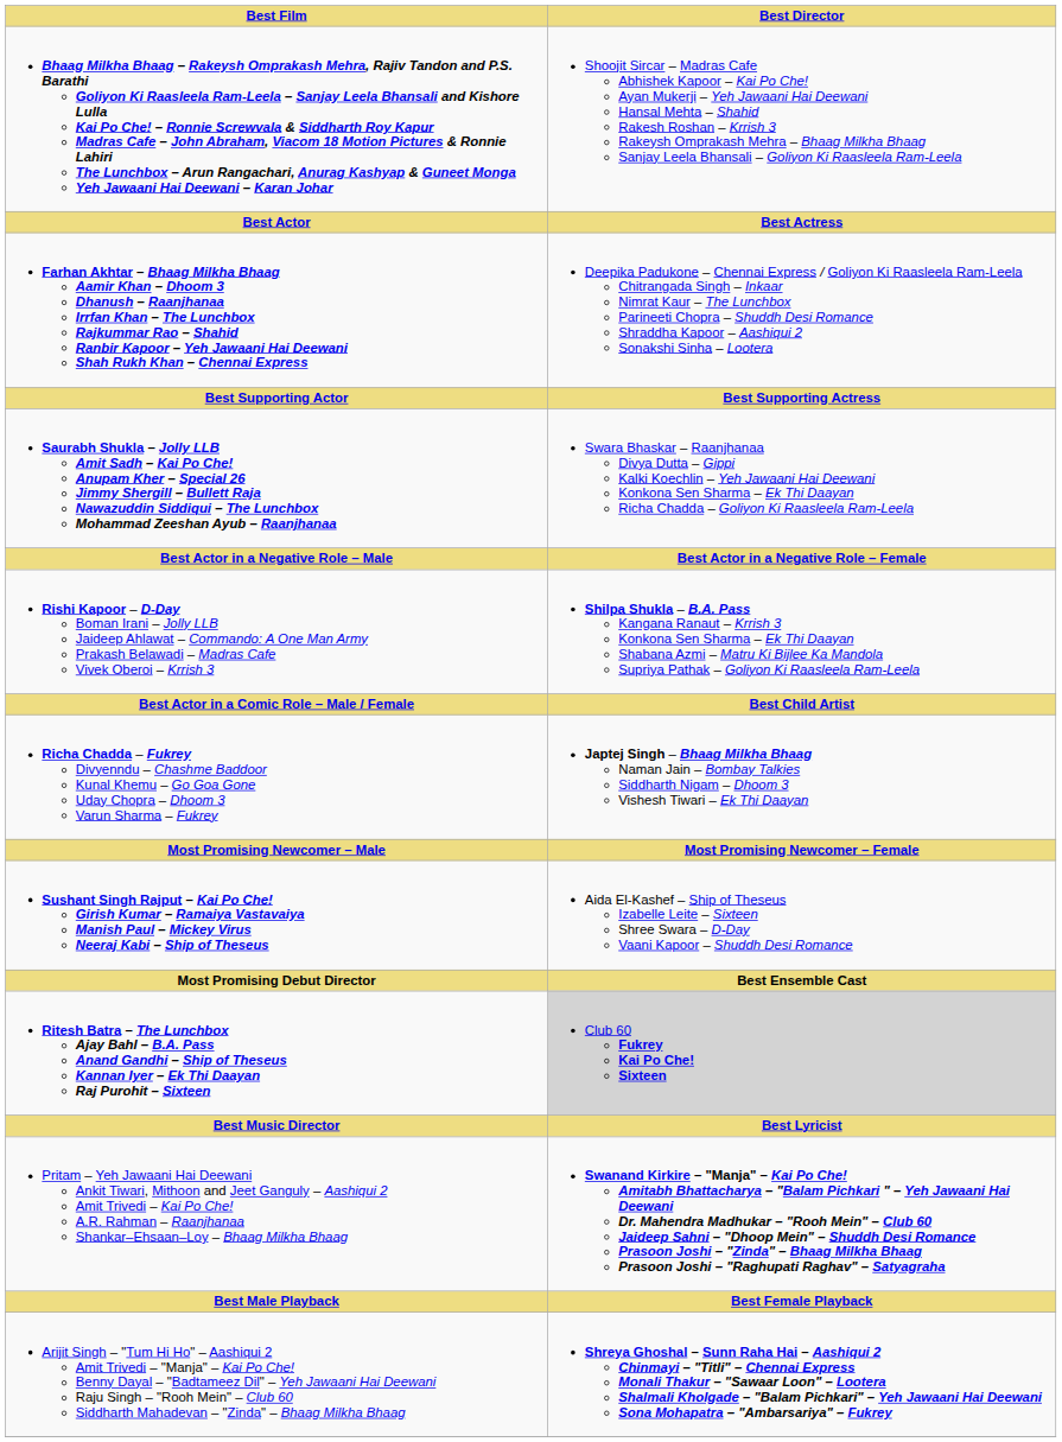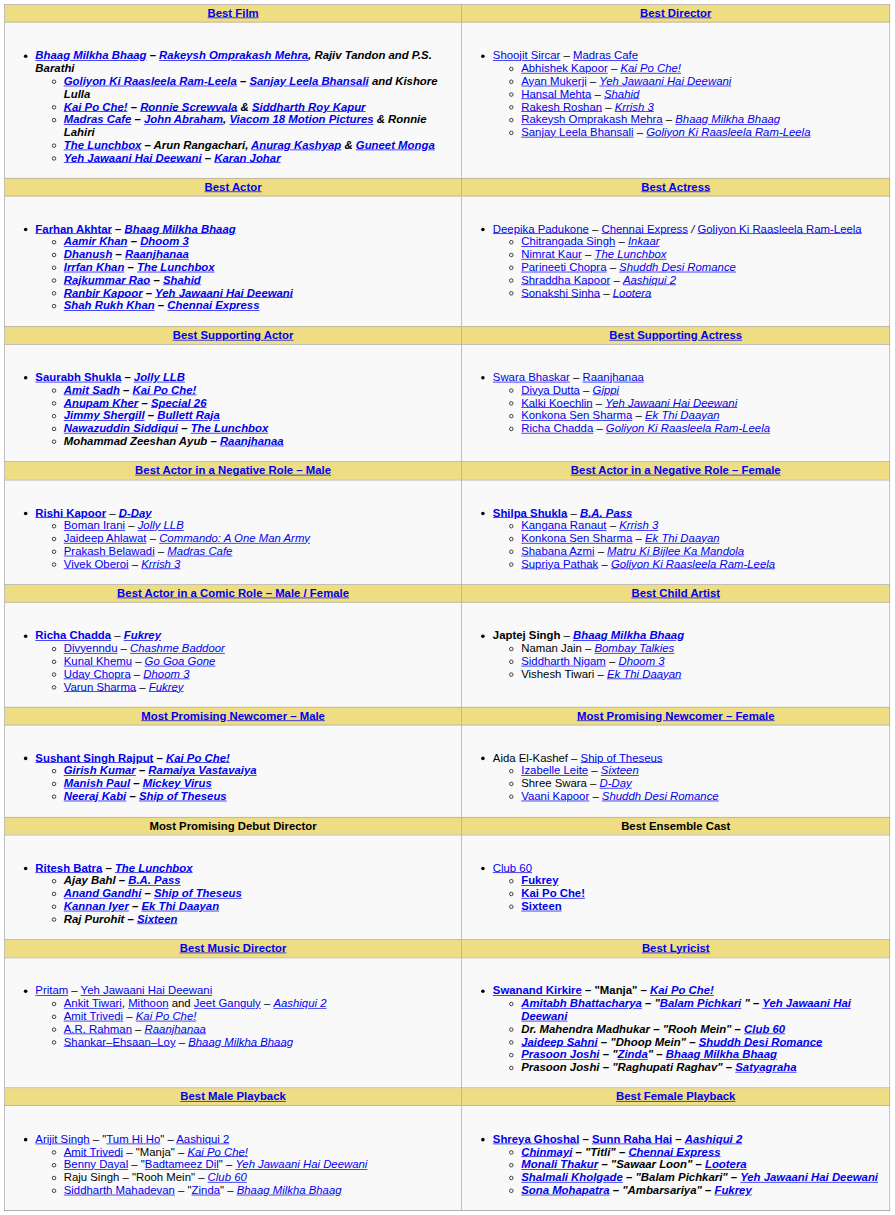row 14 | Best Director: lightgrey background -> no background
